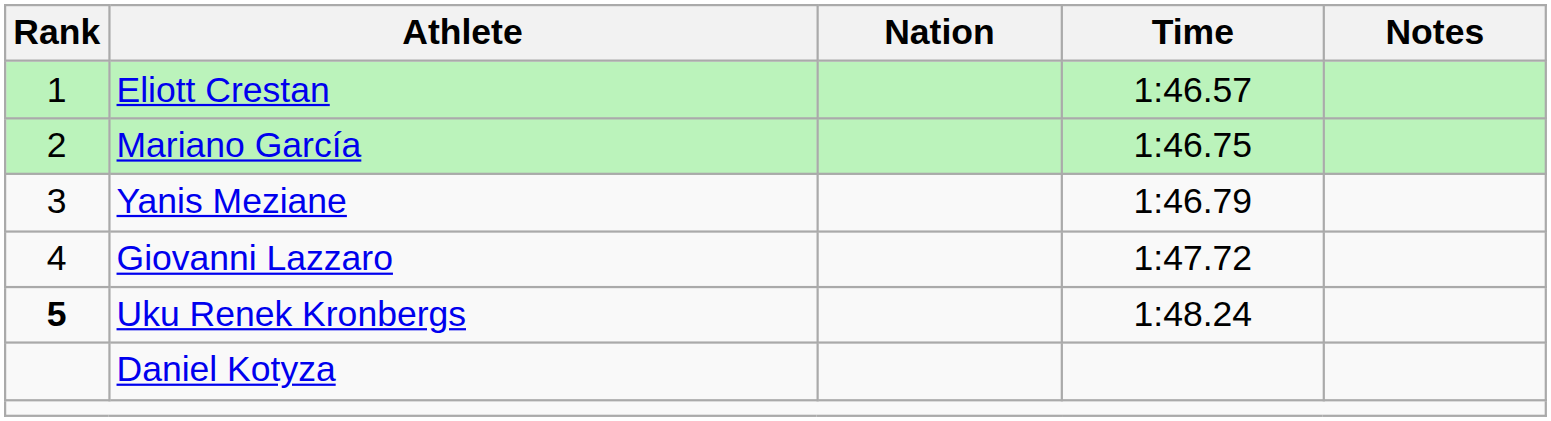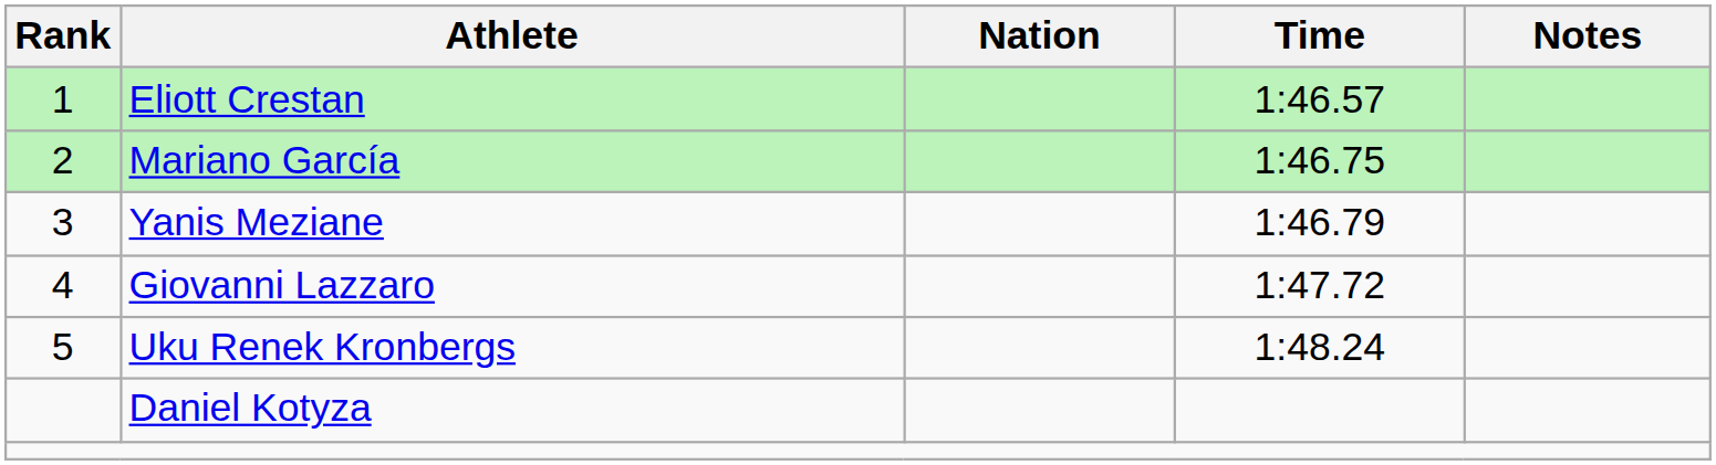Uku Renek Kronbergs | Rank: bold -> normal
